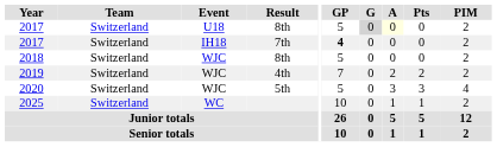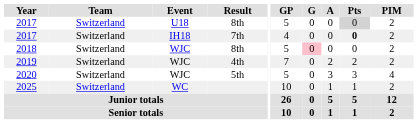2017 / 8th | G: lightgrey background -> no background
2017 / 8th | A: lightyellow background -> no background
2017 / 8th | Pts: no background -> lightgrey background
2017 / 7th | GP: bold -> normal
2017 / 7th | Pts: normal -> bold
2018 | G: no background -> pink background
